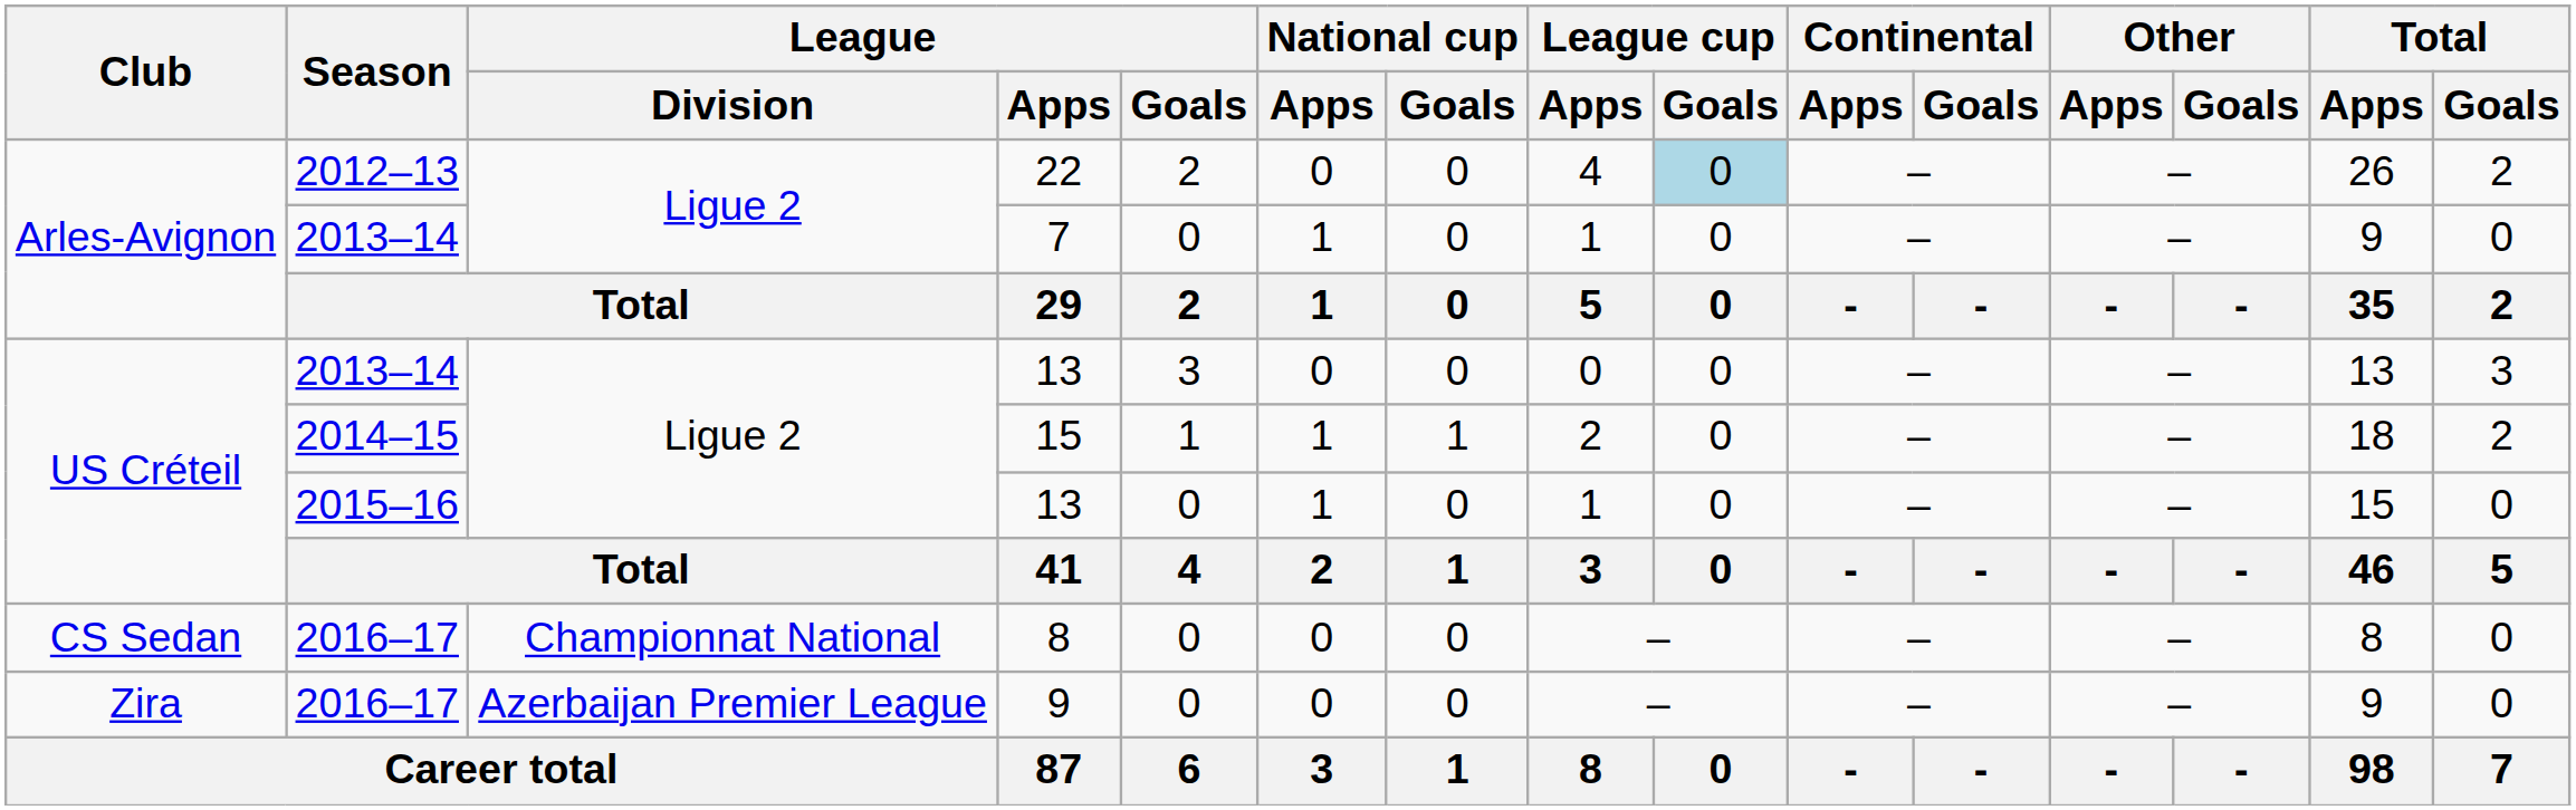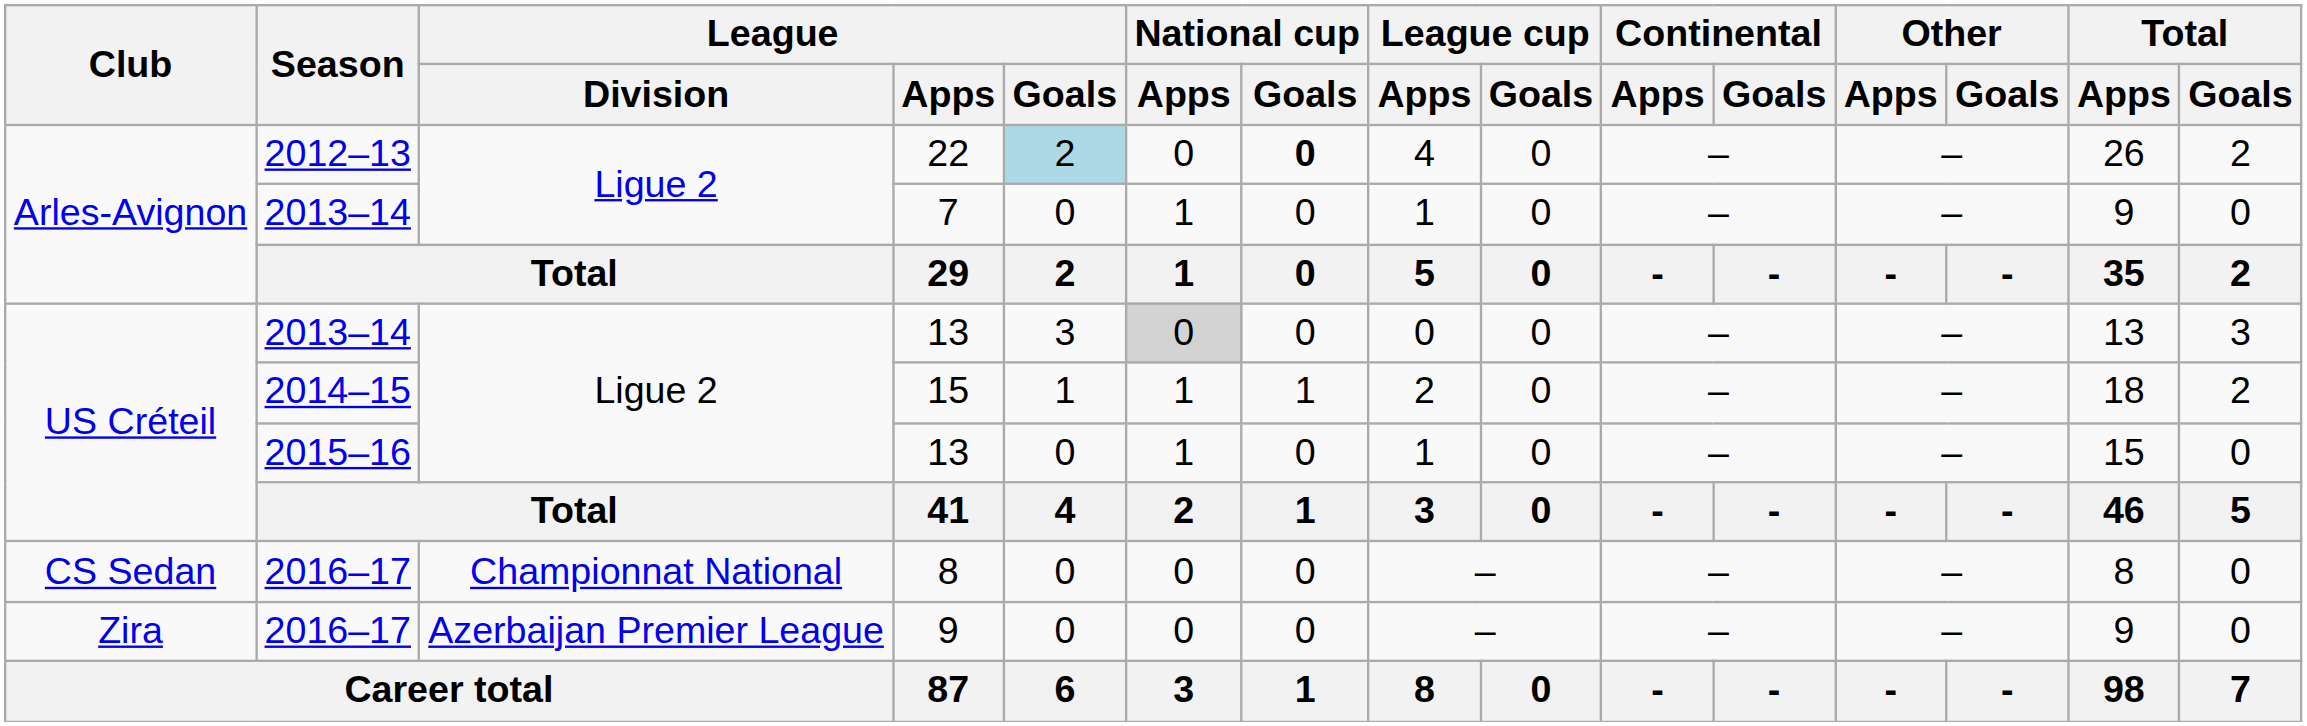22 | League / Goals: no background -> lightblue background
22 | National cup / Goals: normal -> bold
22 | League cup / Goals: lightblue background -> no background
2013–14 / 13 | National cup / Apps: no background -> lightgrey background
